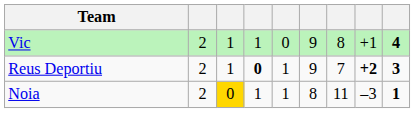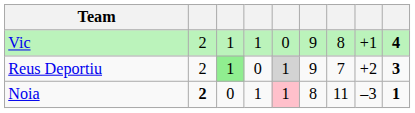Reus Deportiu | column 3: no background -> lightgreen background
Reus Deportiu | column 4: bold -> normal
Reus Deportiu | column 5: no background -> lightgrey background
Reus Deportiu | column 8: bold -> normal
Noia | column 2: normal -> bold
Noia | column 3: gold background -> no background
Noia | column 5: no background -> pink background
